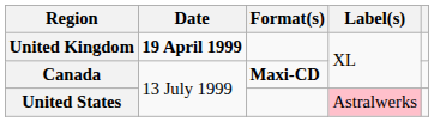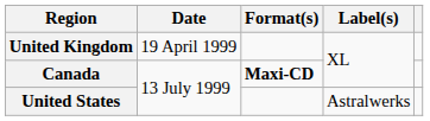United Kingdom | Date: bold -> normal
United States | Label(s): pink background -> no background
